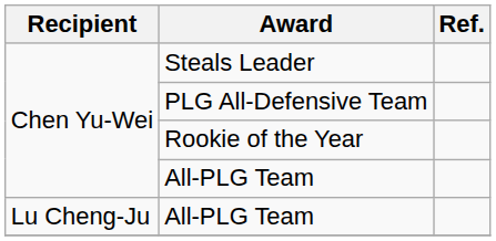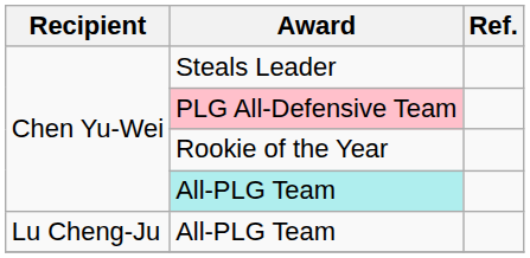PLG All-Defensive Team | Award: no background -> pink background
Chen Yu-Wei / All-PLG Team | Award: no background -> paleturquoise background
